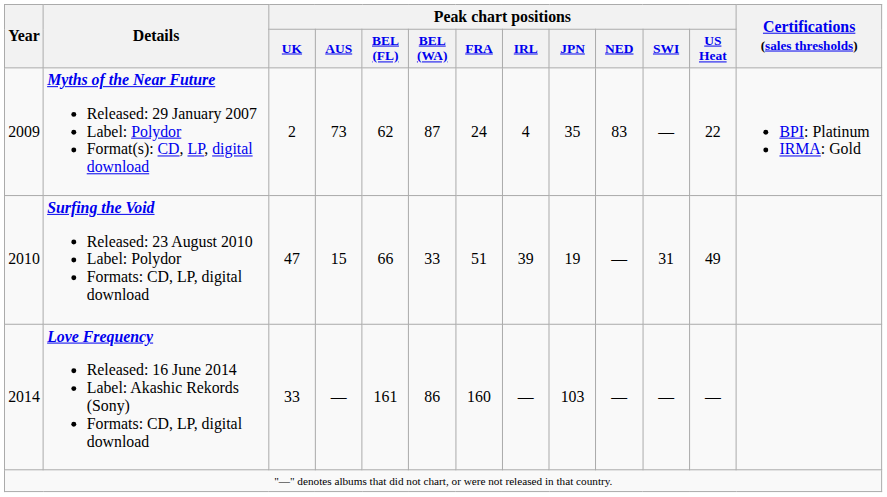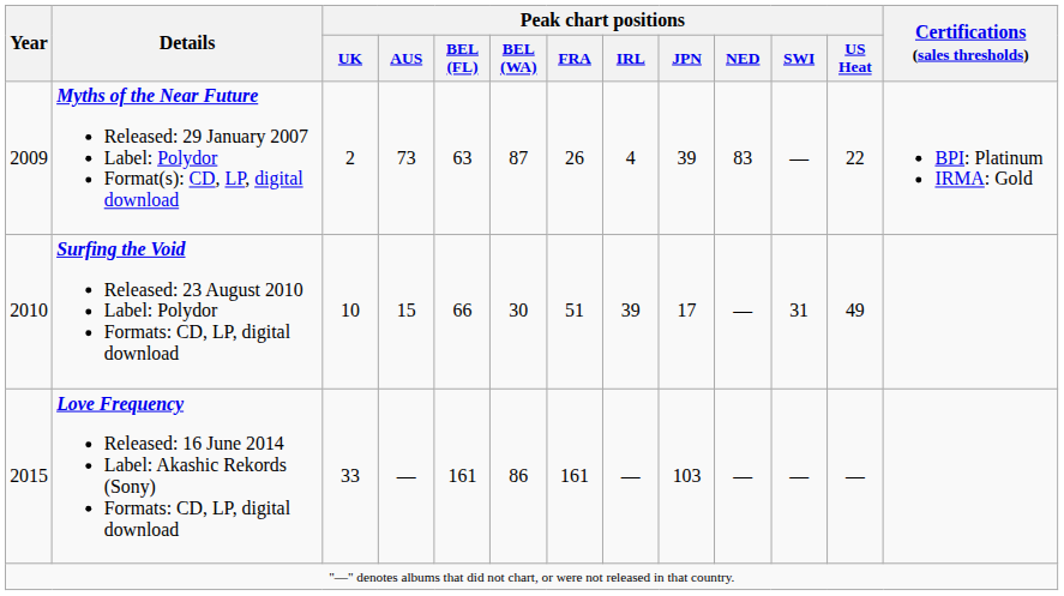row 3 | Peak chart positions / BEL (FL): 62 -> 63
row 3 | Peak chart positions / FRA: 24 -> 26
row 3 | Peak chart positions / JPN: 35 -> 39
row 4 | Peak chart positions / UK: 47 -> 10
row 4 | Peak chart positions / BEL (WA): 33 -> 30
row 4 | Peak chart positions / JPN: 19 -> 17
row 5 | Year: 2014 -> 2015
row 5 | Peak chart positions / FRA: 160 -> 161
